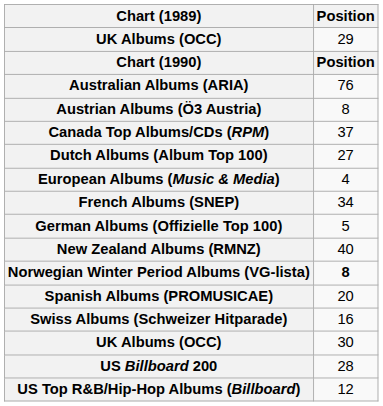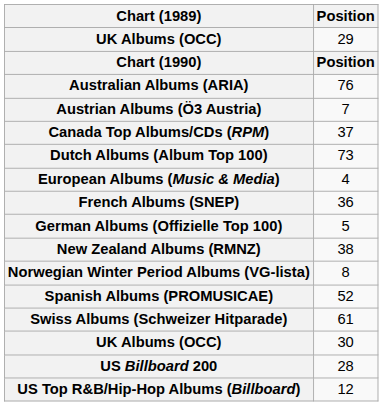row 5 | Position: 8 -> 7
row 7 | Position: 27 -> 73
row 9 | Position: 34 -> 36
row 11 | Position: 40 -> 38
row 12 | Position: bold -> normal
row 13 | Position: 20 -> 52
row 14 | Position: 16 -> 61
